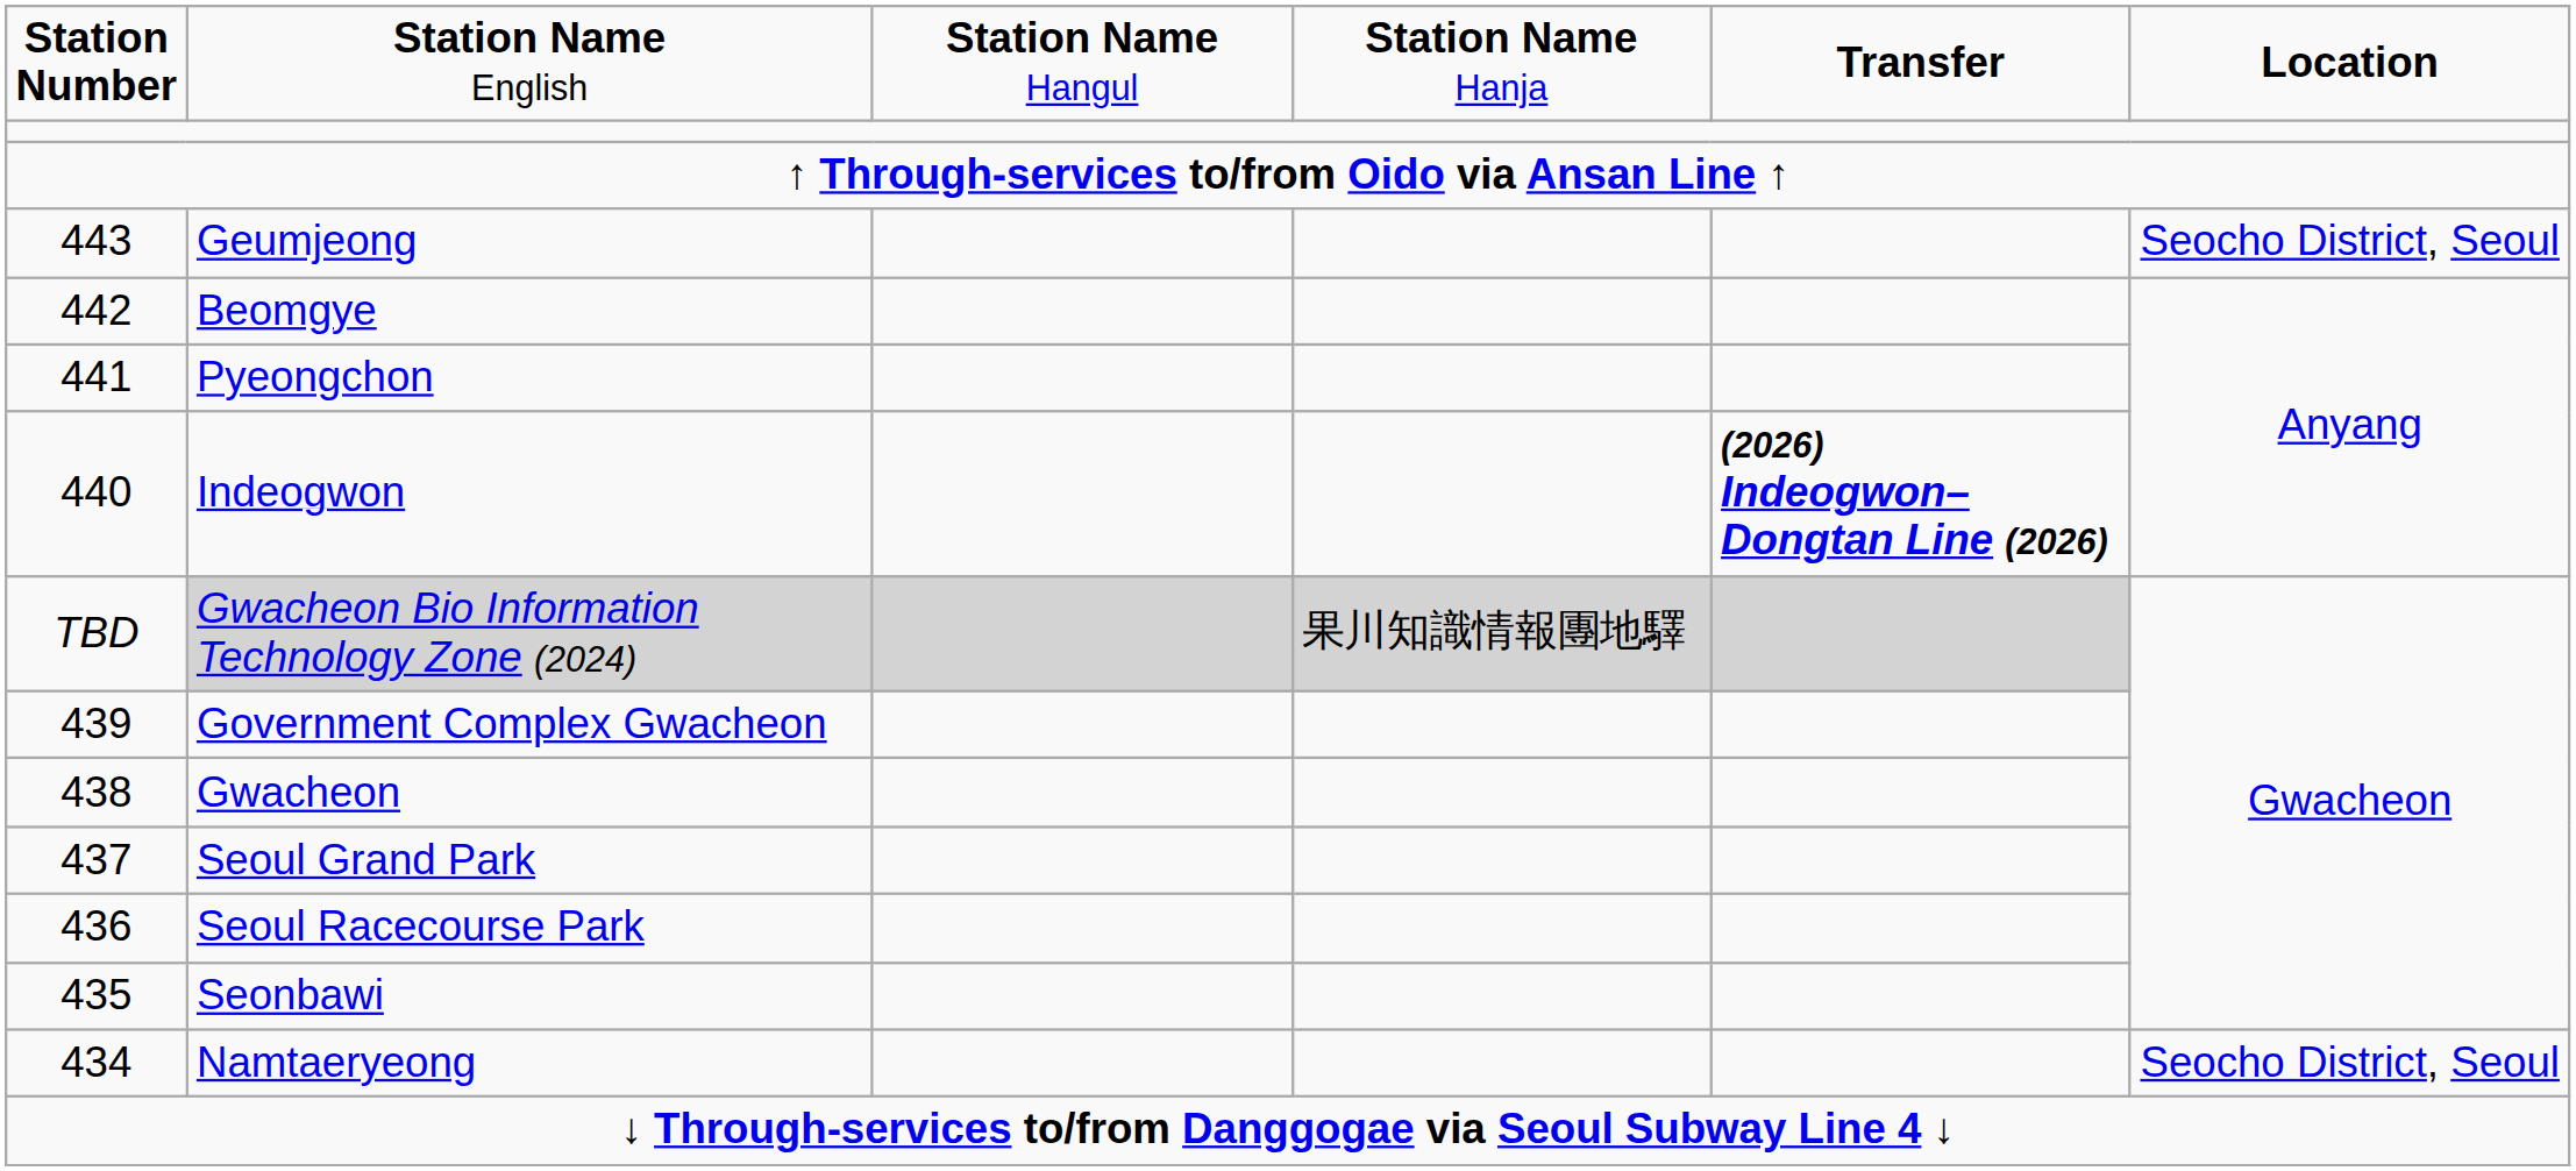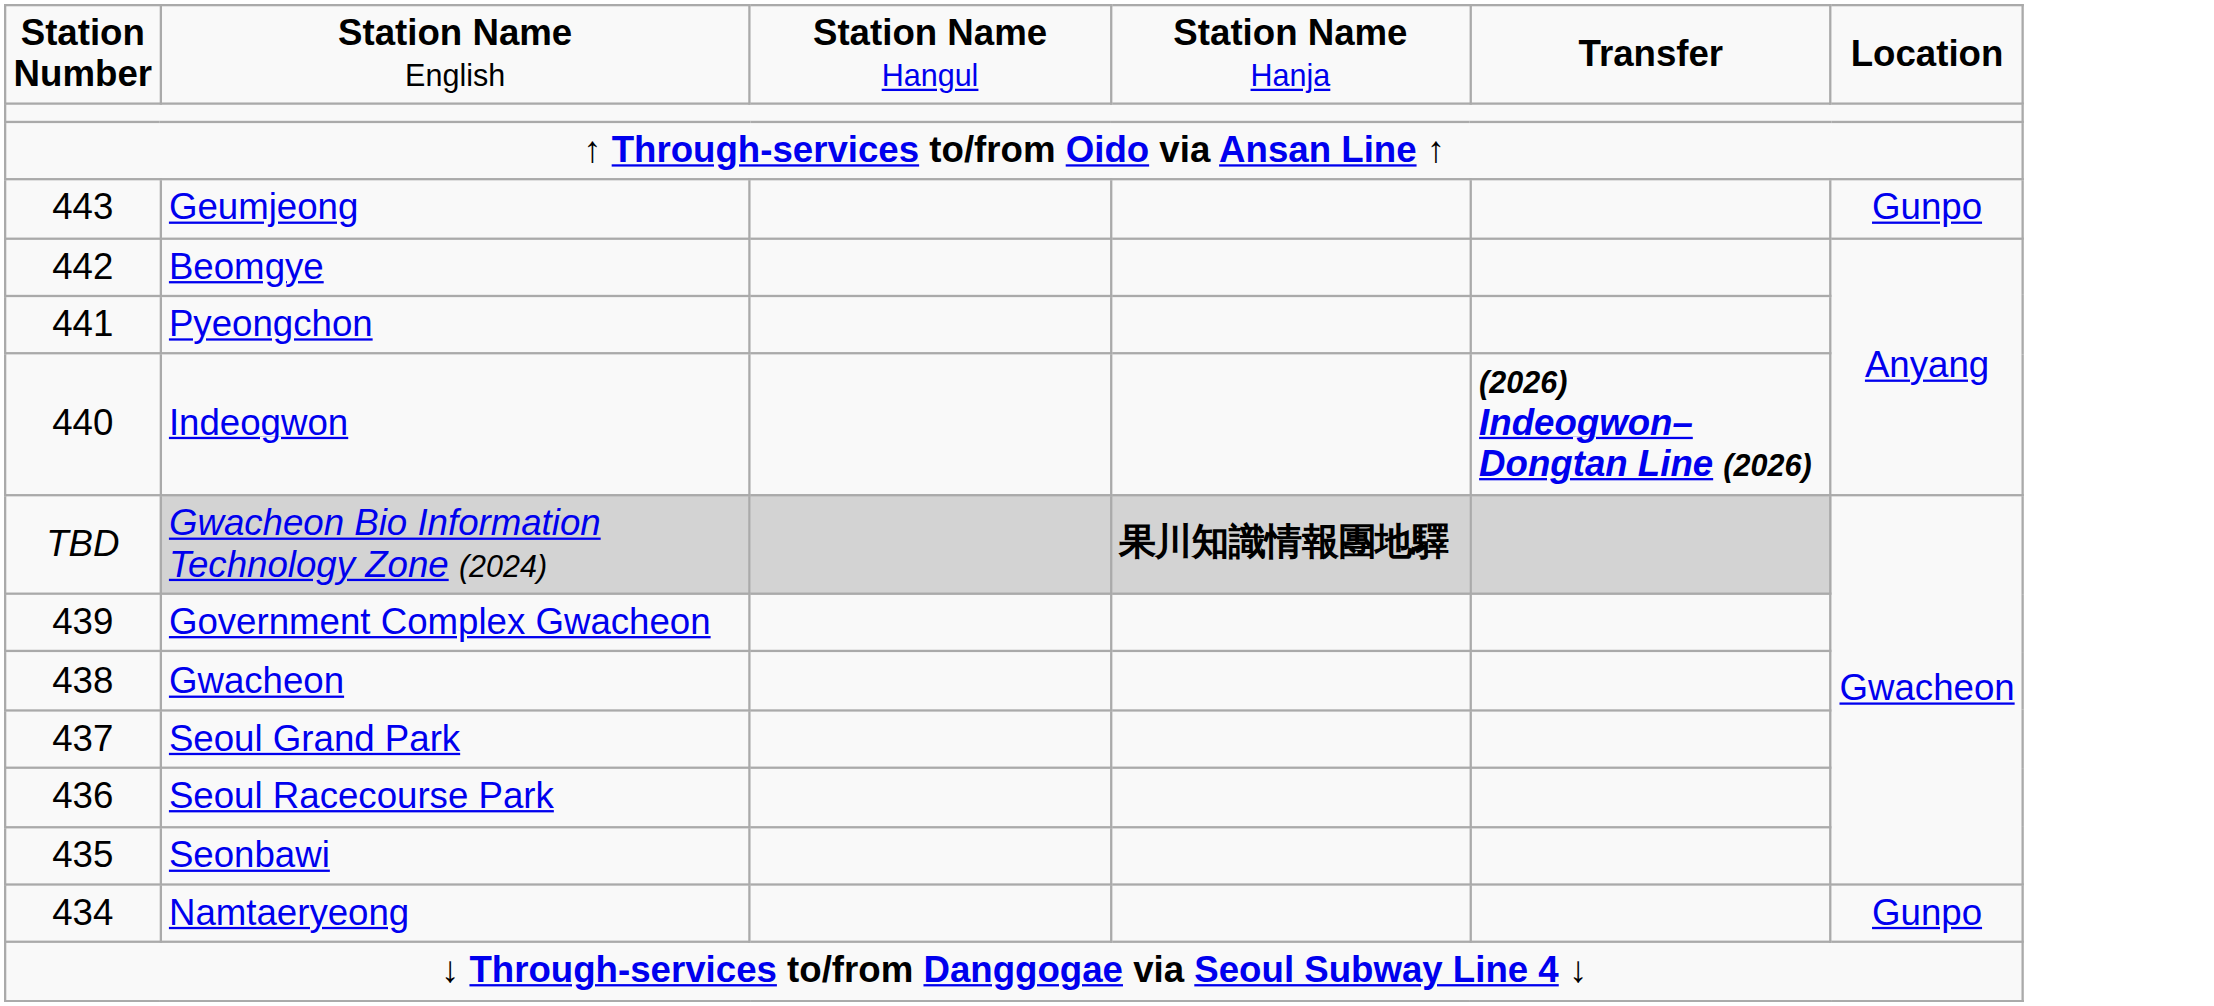Geumjeong | column 6: Seocho District, Seoul -> Gunpo
Gwacheon Bio Information Technology Zone (2024) | column 4: normal -> bold
Namtaeryeong | column 6: Seocho District, Seoul -> Gunpo
